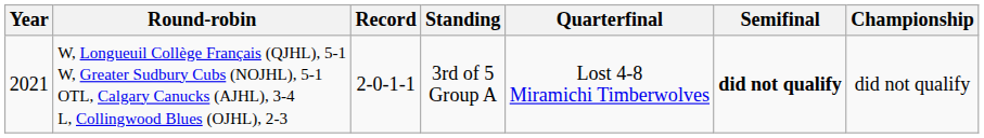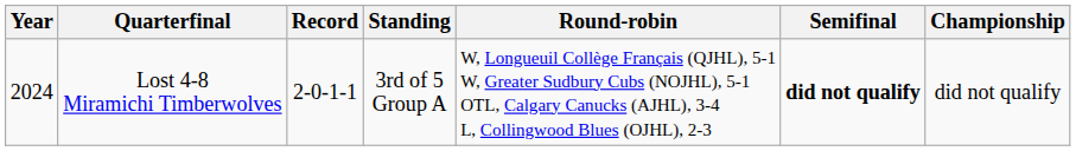columns swapped: Round-robin <-> Quarterfinal
row 2 | Year: 2021 -> 2024
